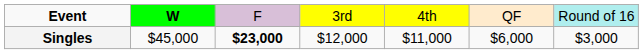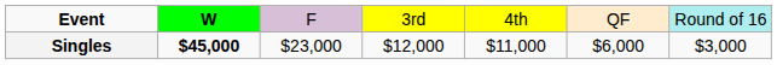Singles | column 2: normal -> bold
Singles | column 3: bold -> normal
